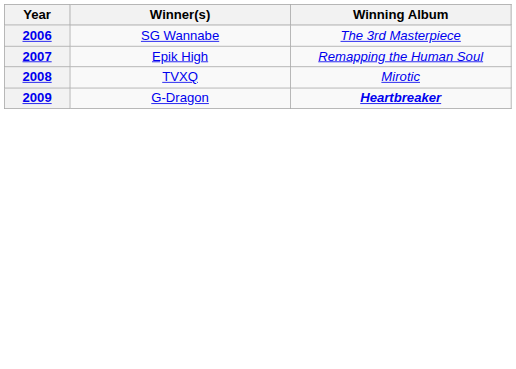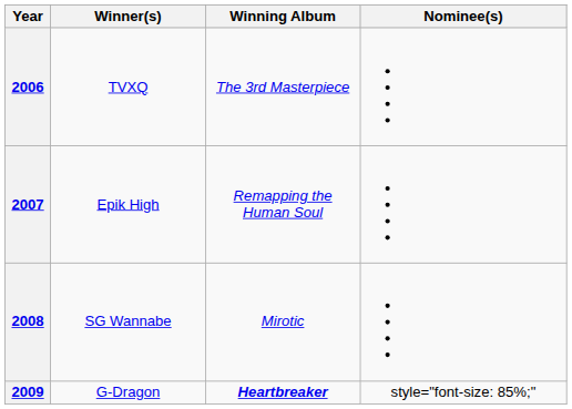+ column: Nominee(s) | style="font-size: 85%;"
2006 | Winner(s): SG Wannabe -> TVXQ
2008 | Winner(s): TVXQ -> SG Wannabe
